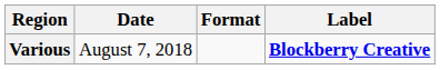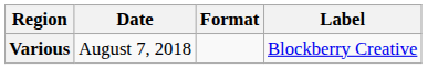Various | Label: bold -> normal
